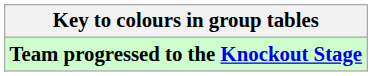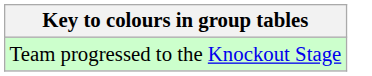row 2 | column 1: bold -> normal
